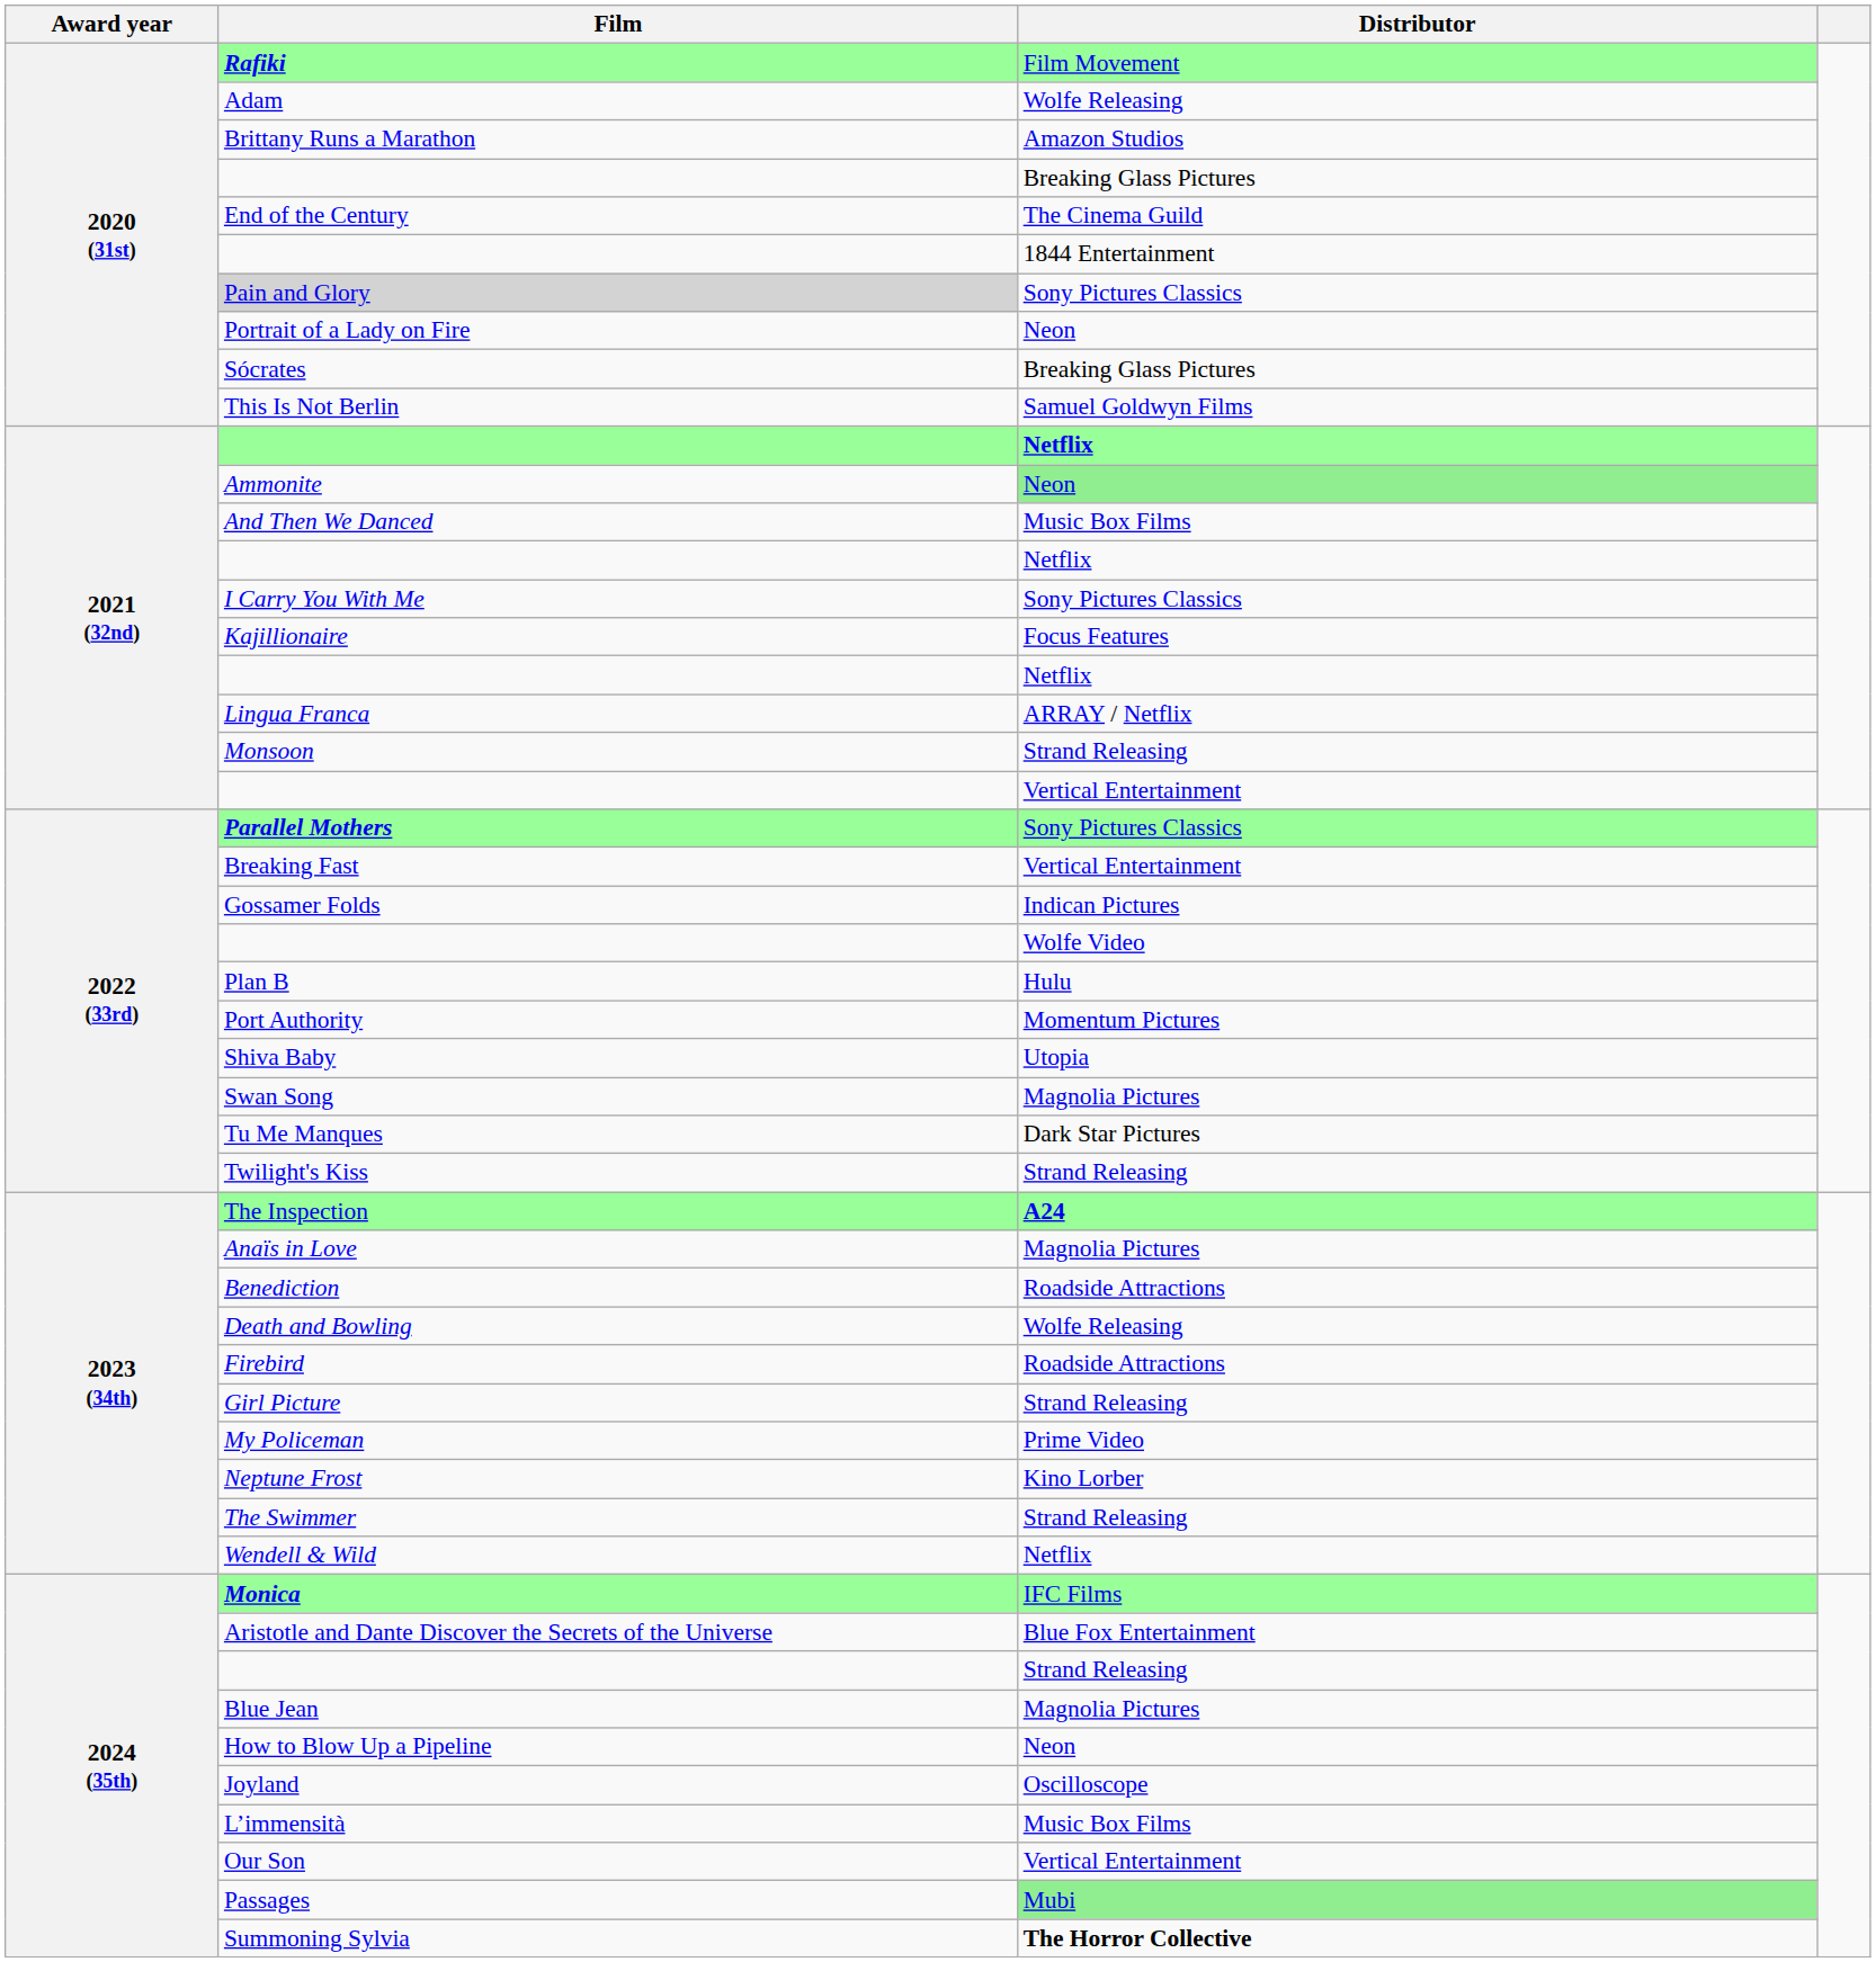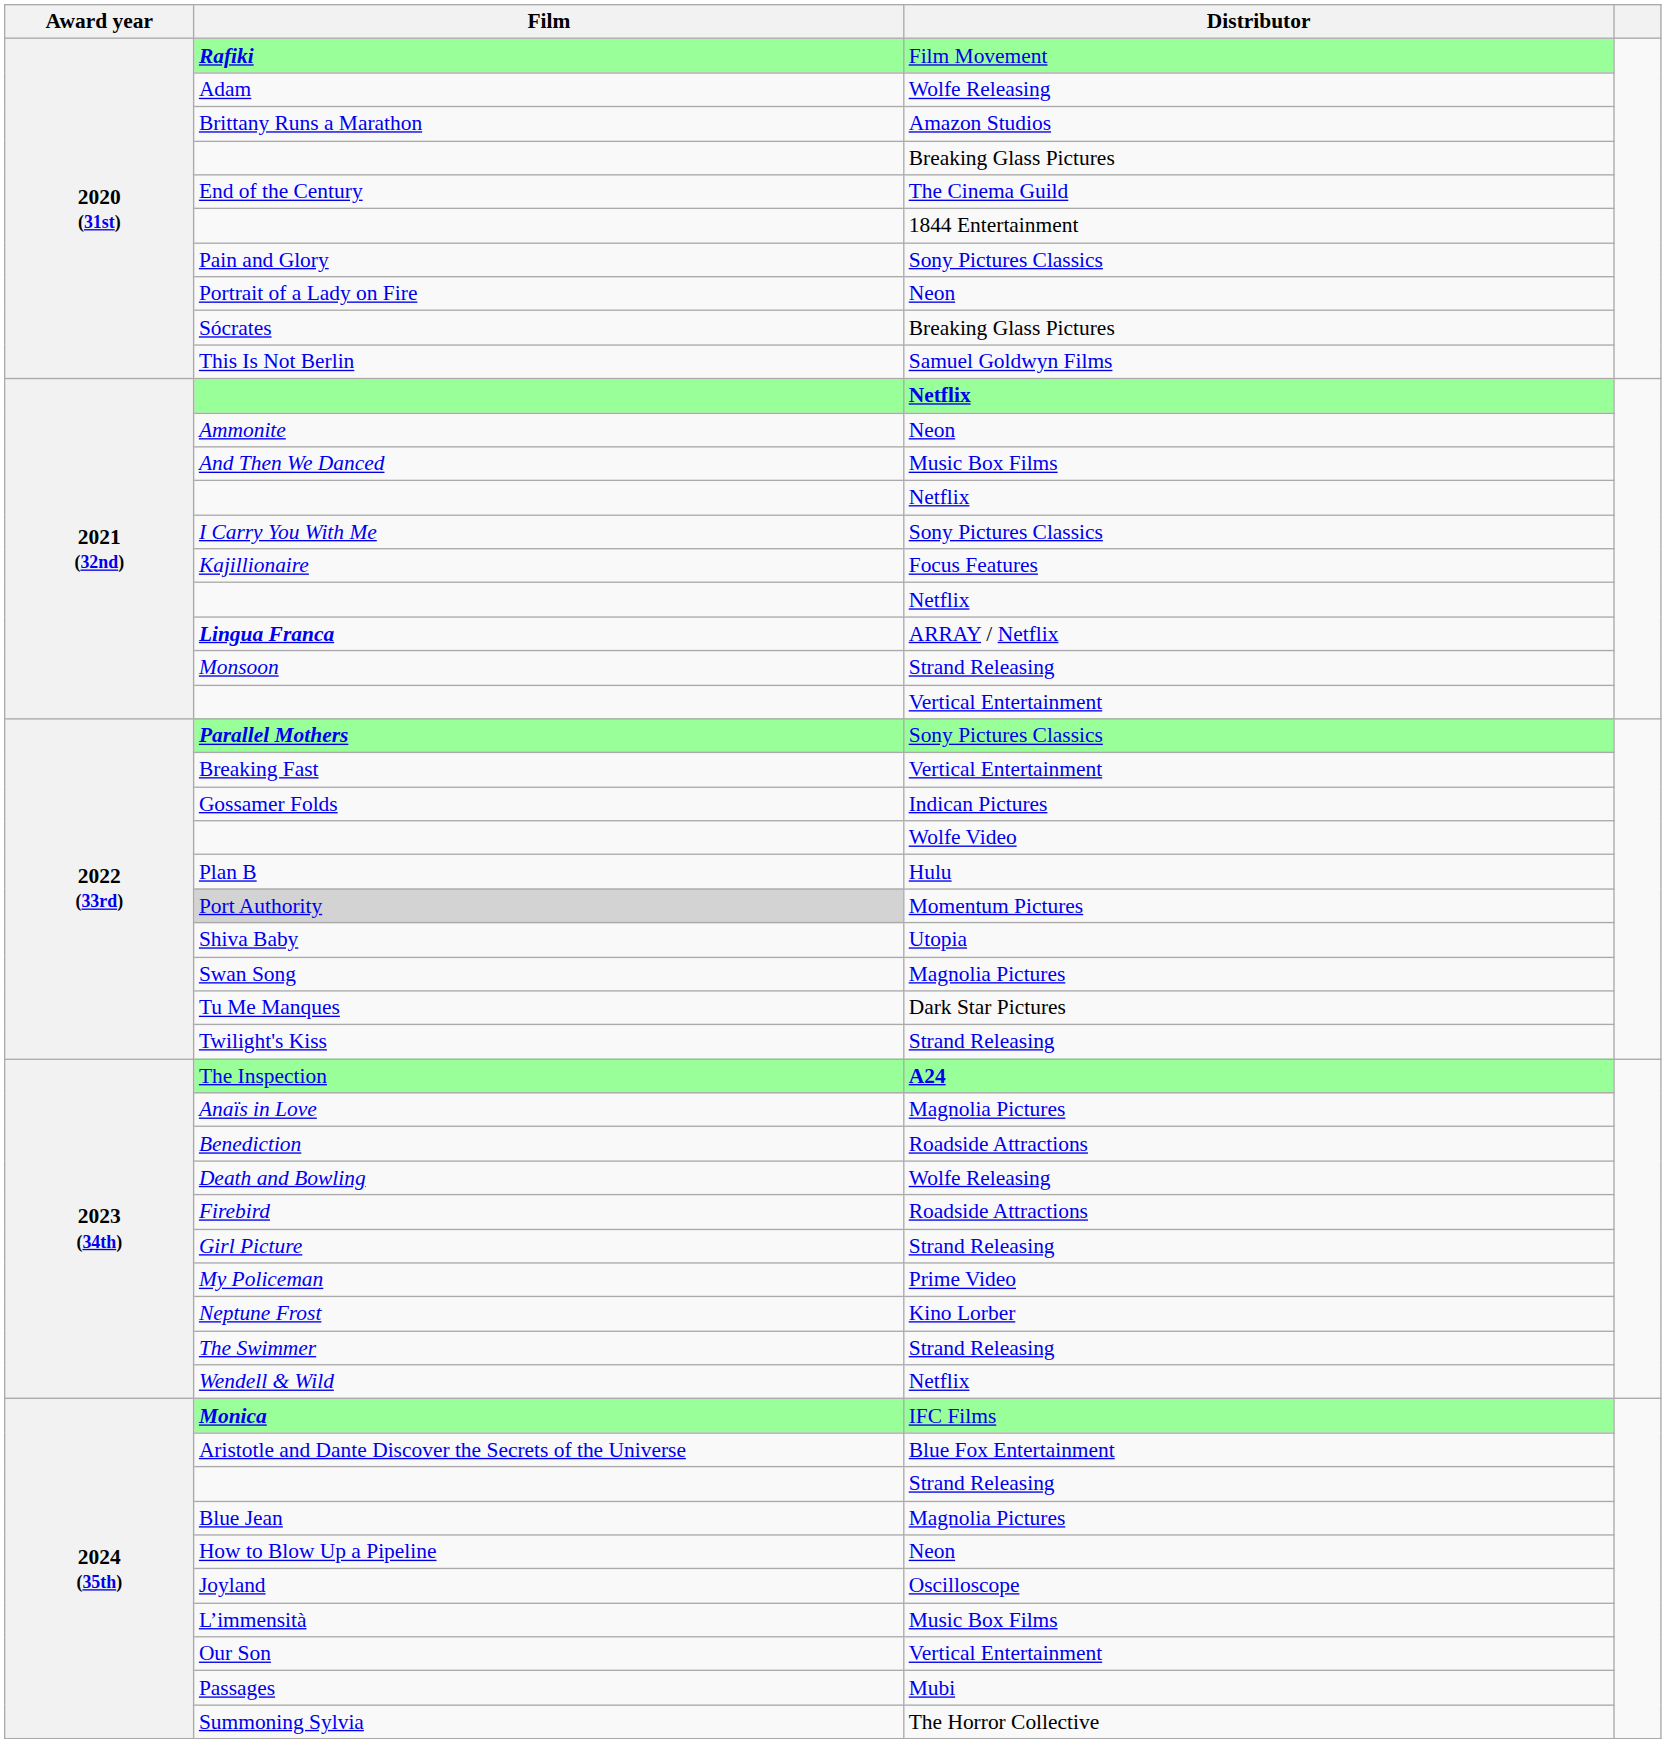Pain and Glory | Film: lightgrey background -> no background
Ammonite | Distributor: lightgreen background -> no background
Lingua Franca | Film: normal -> bold
Port Authority | Film: no background -> lightgrey background
Passages | Distributor: lightgreen background -> no background
Summoning Sylvia | Distributor: bold -> normal
